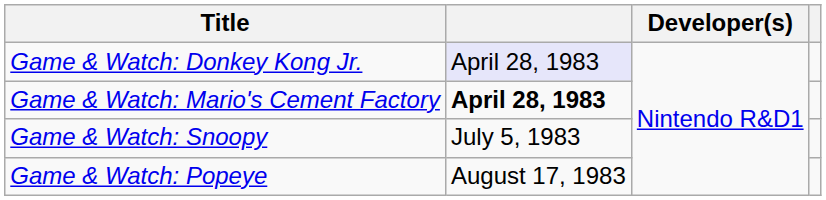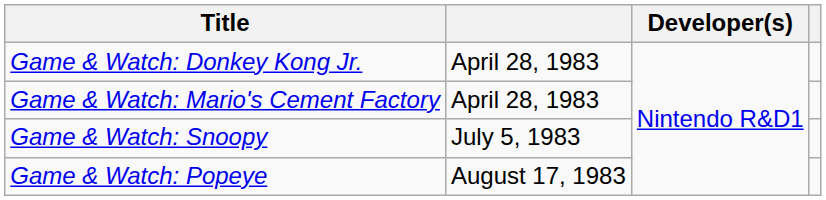Game & Watch: Donkey Kong Jr. | column 2: lavender background -> no background
Game & Watch: Mario's Cement Factory | column 2: bold -> normal
